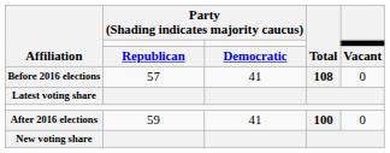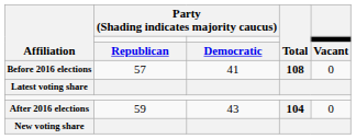After 2016 elections | column 3: 41 -> 43
After 2016 elections | Total: 100 -> 104
